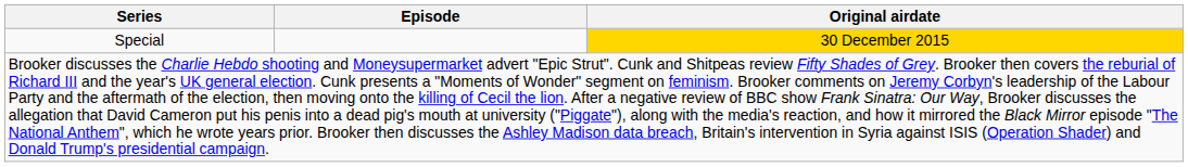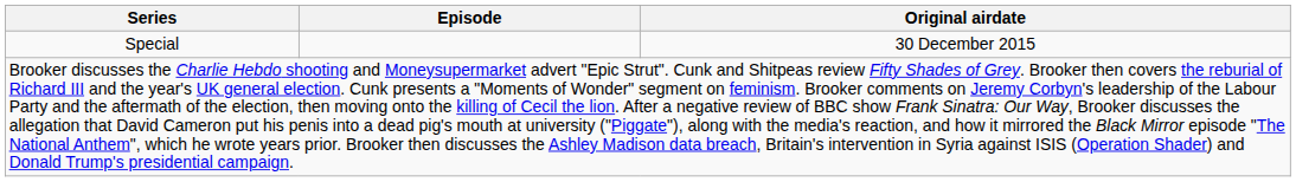Special | Original airdate: gold background -> no background
